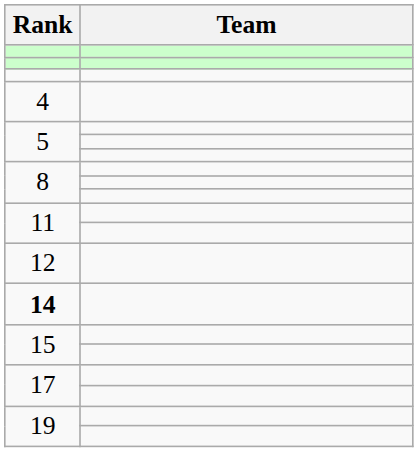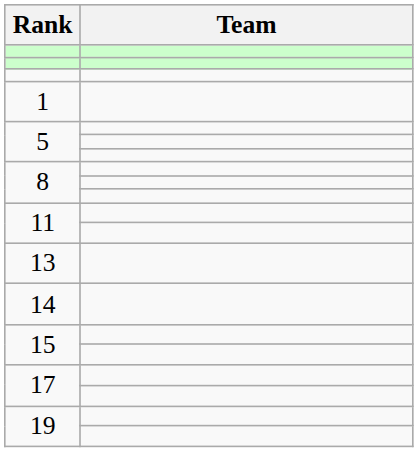row 5 | Rank: 4 -> 1
row 14 | Rank: 12 -> 13
row 15 | Rank: bold -> normal
